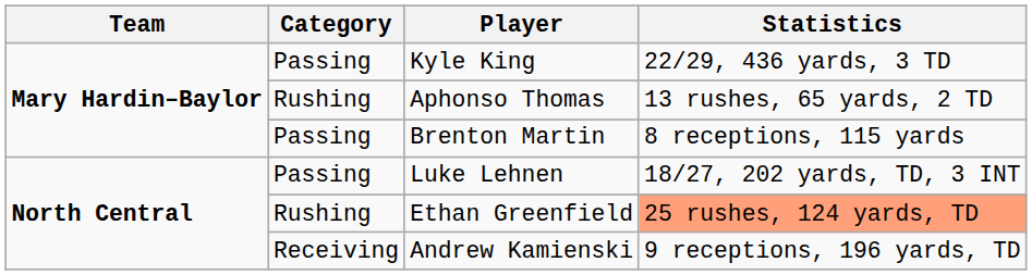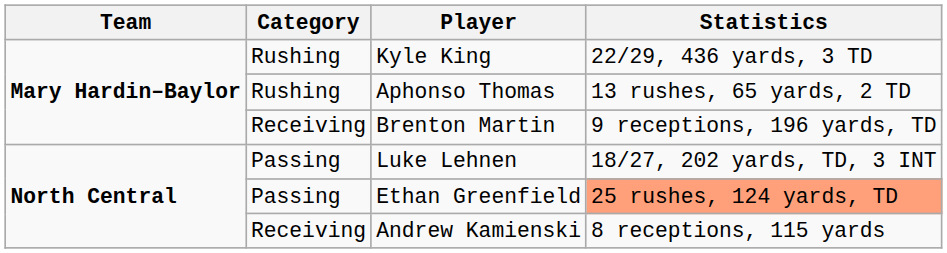Kyle King | Category: Passing -> Rushing
Brenton Martin | Category: Passing -> Receiving
Brenton Martin | Statistics: 8 receptions, 115 yards -> 9 receptions, 196 yards, TD
Ethan Greenfield | Category: Rushing -> Passing
Andrew Kamienski | Statistics: 9 receptions, 196 yards, TD -> 8 receptions, 115 yards
